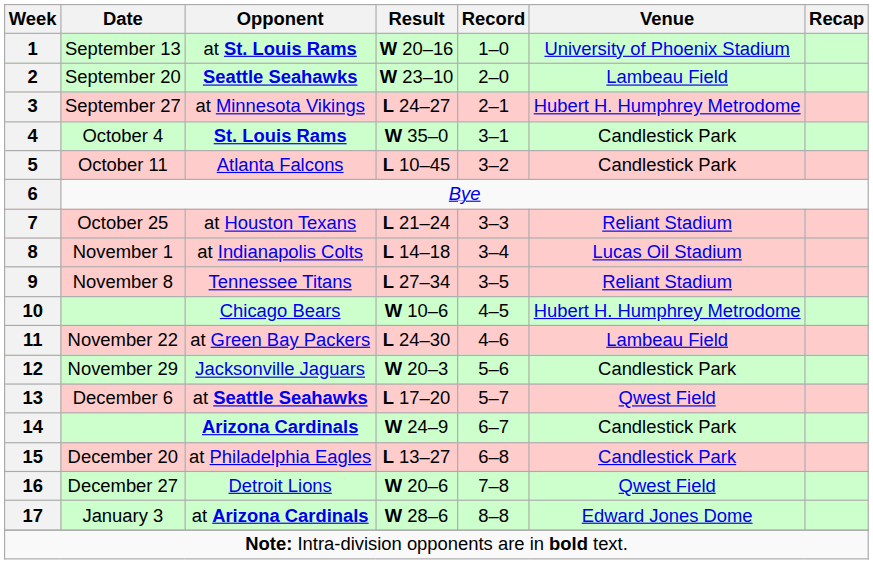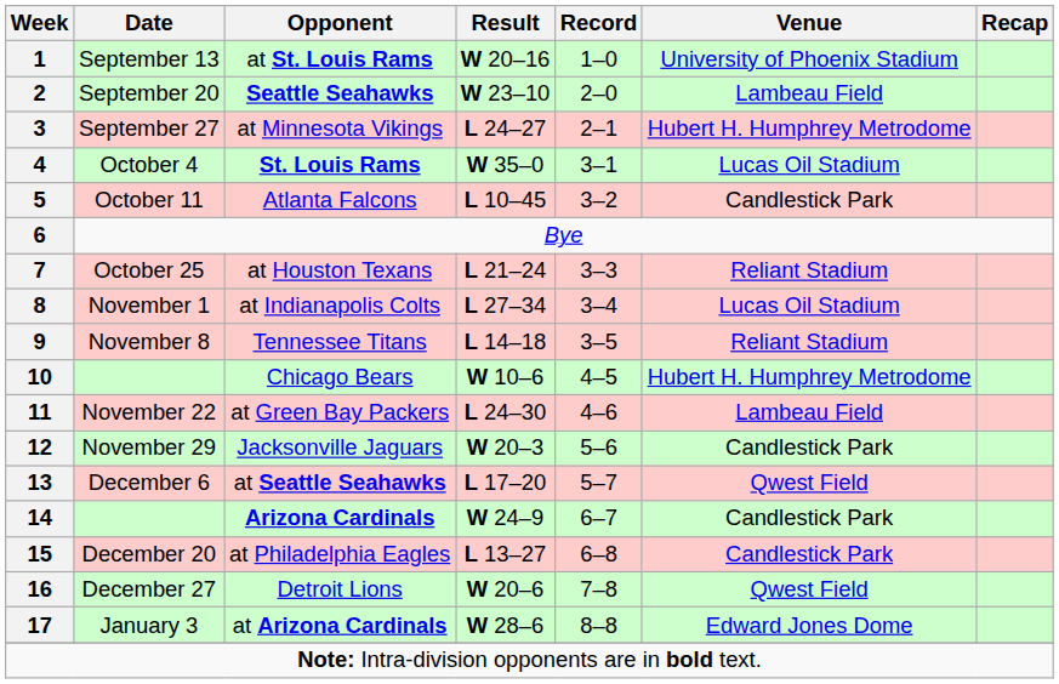4 | Venue: Candlestick Park -> Lucas Oil Stadium
8 | Result: L 14–18 -> L 27–34
9 | Result: L 27–34 -> L 14–18
